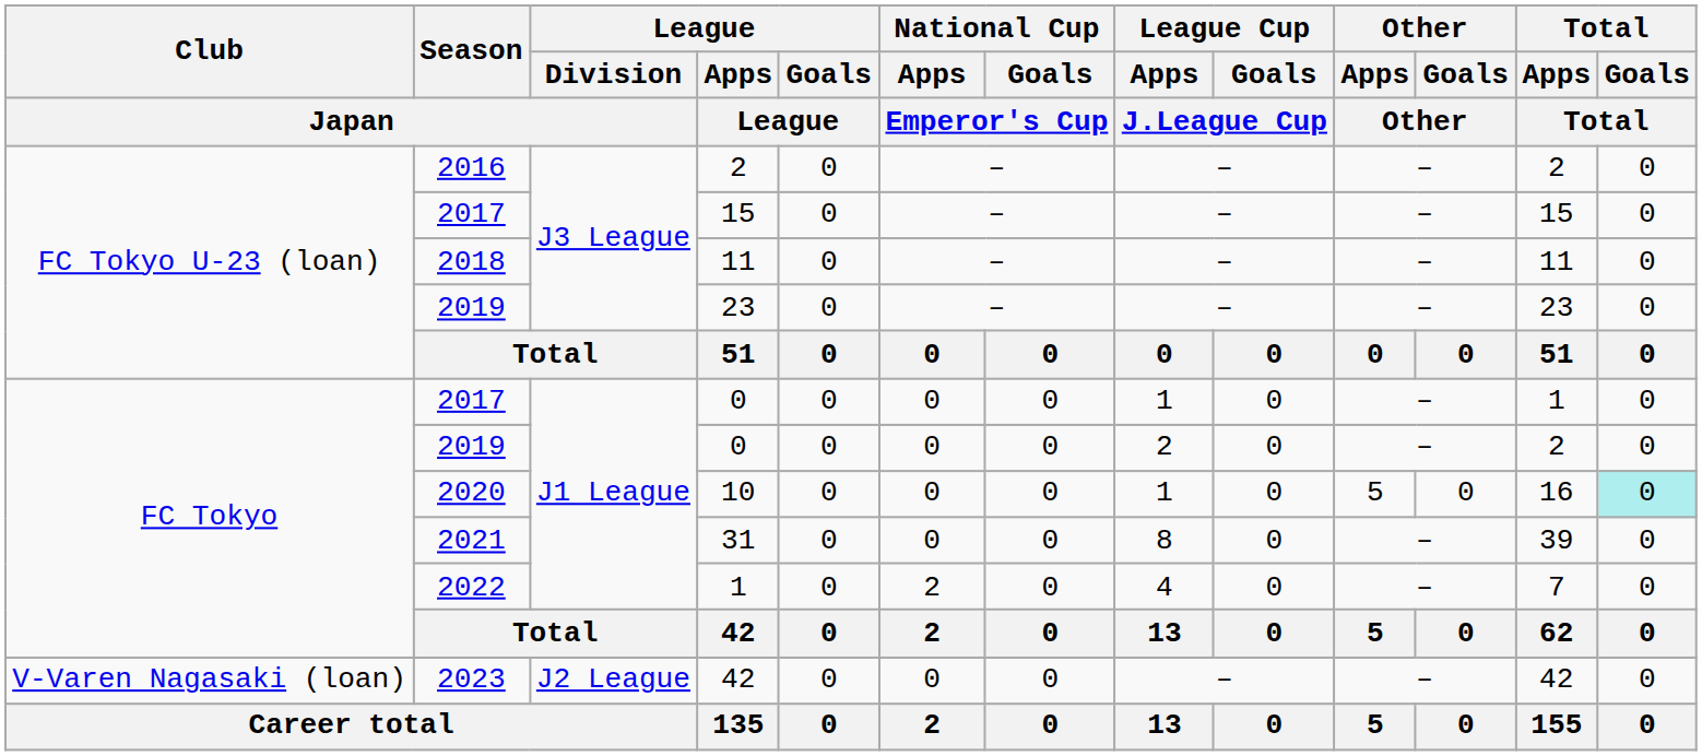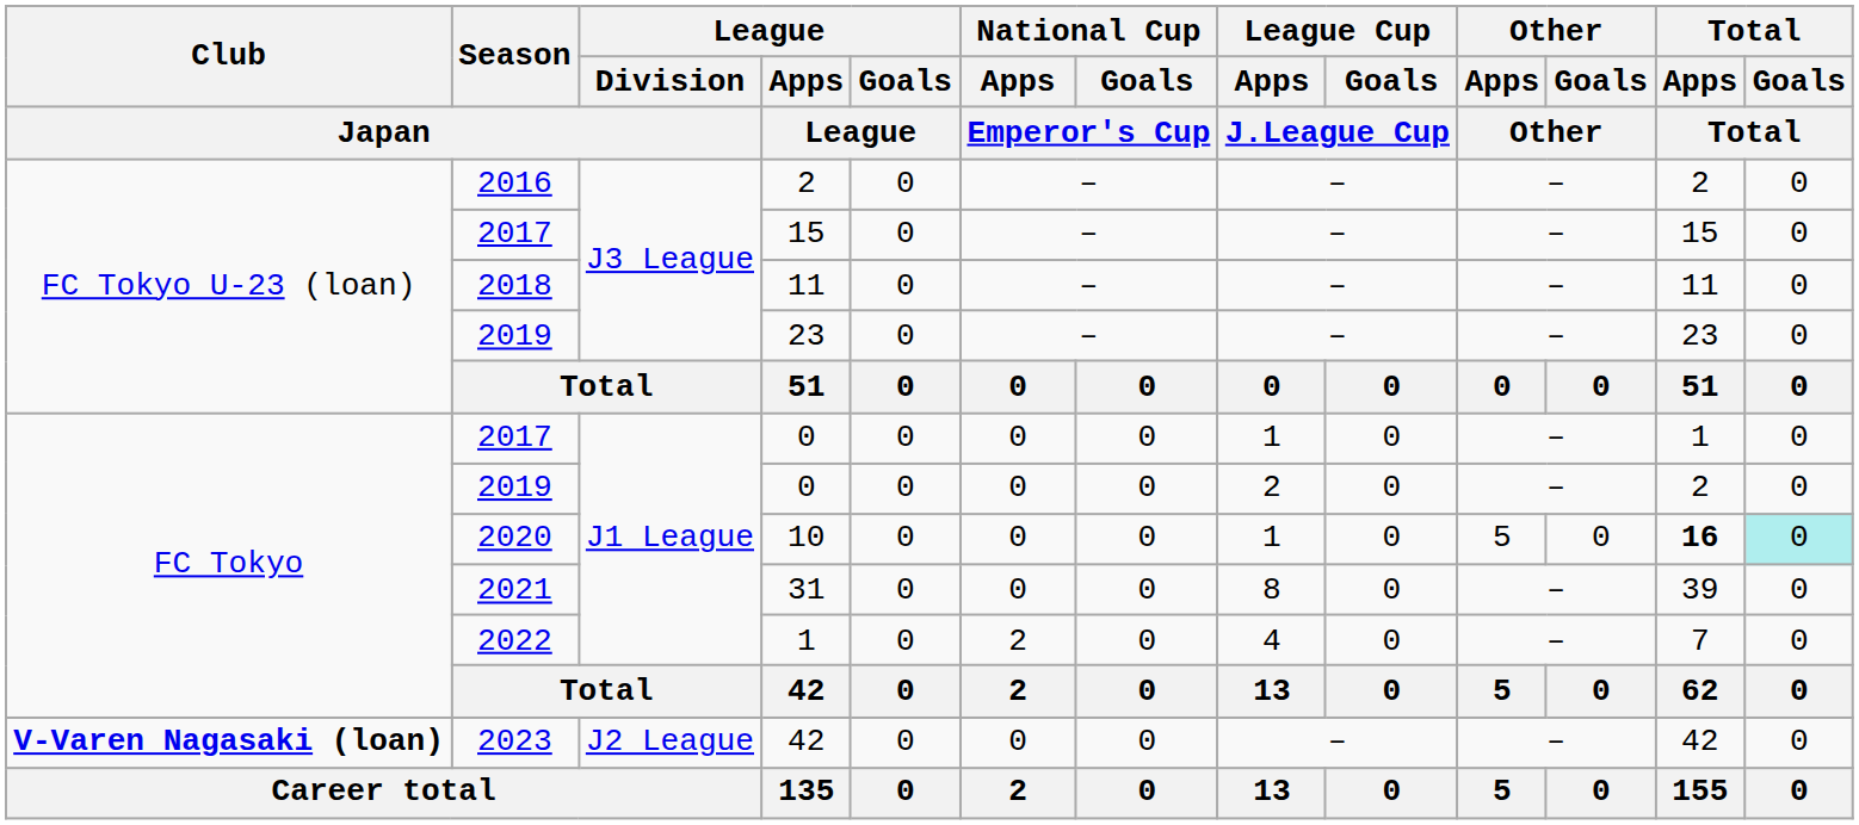10 | Total / Apps / Total: normal -> bold
2023 / 42 | Club / Japan: normal -> bold
